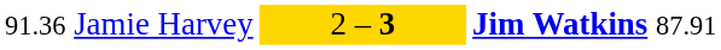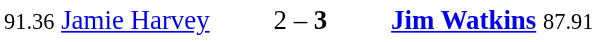91.36 Jamie Harvey | column 2: gold background -> no background
